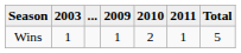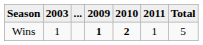Wins | column 4: normal -> bold
Wins | column 5: normal -> bold
